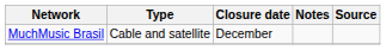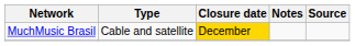MuchMusic Brasil | Closure date: no background -> gold background
